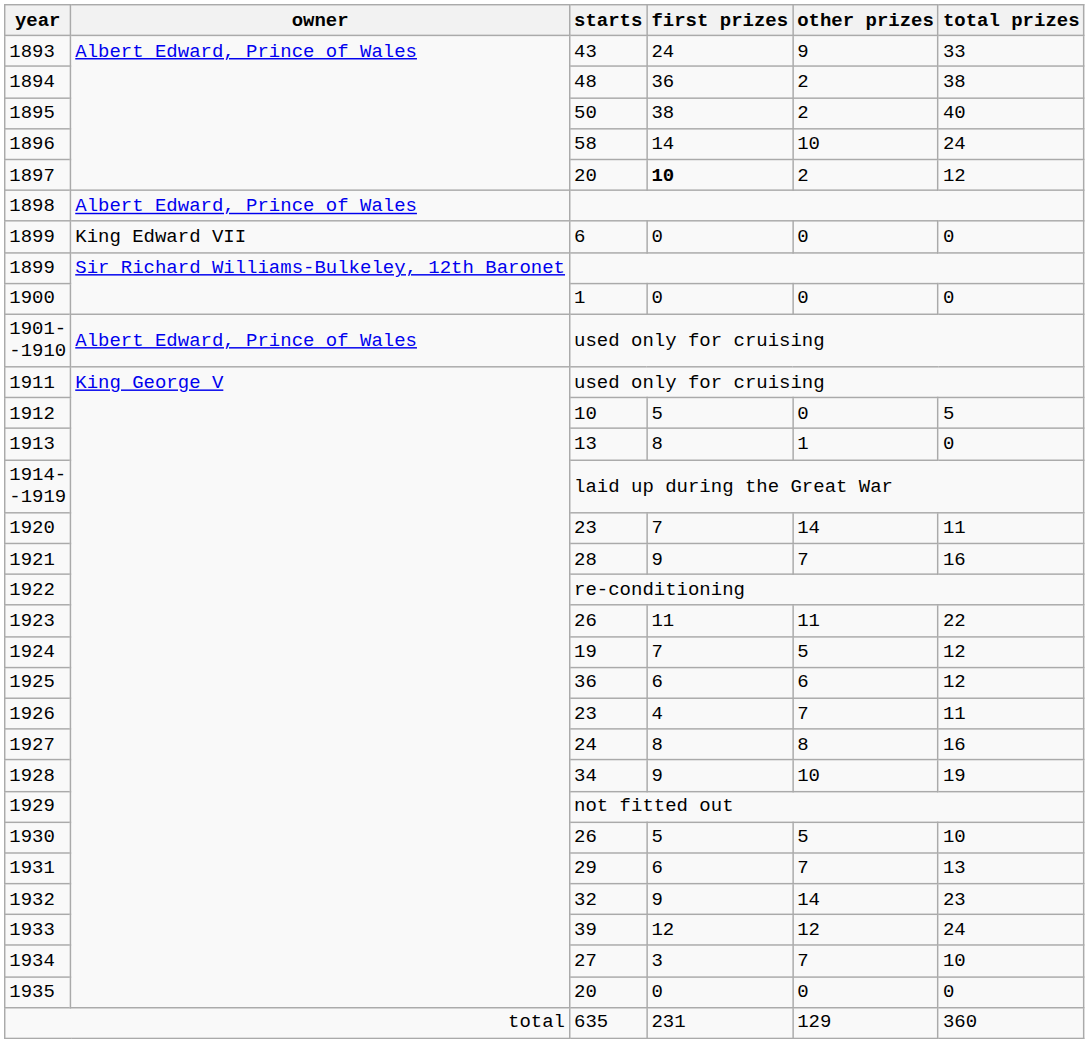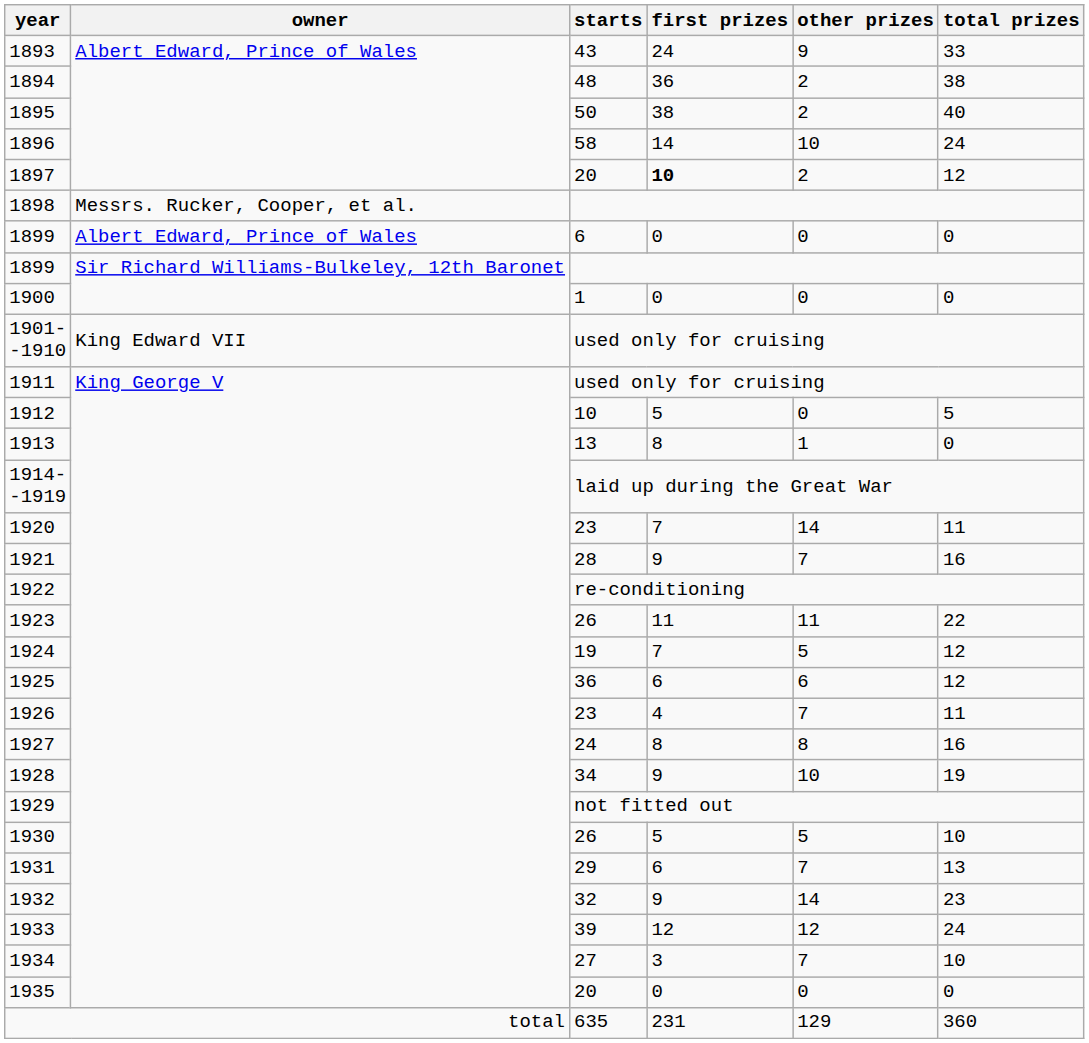1898 | owner: Albert Edward, Prince of Wales -> Messrs. Rucker, Cooper, et al.
1899 / 6 | owner: King Edward VII -> Albert Edward, Prince of Wales
1901- -1910 | owner: Albert Edward, Prince of Wales -> King Edward VII
